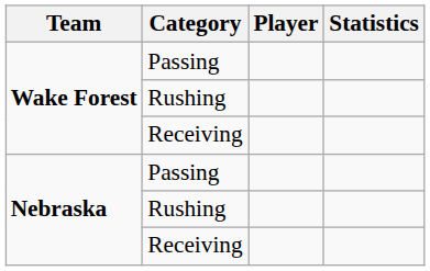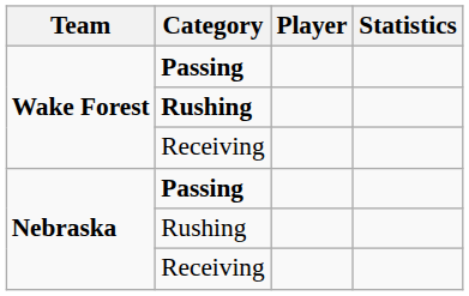Wake Forest / Passing | Category: normal -> bold
Wake Forest / Rushing | Category: normal -> bold
Nebraska / Passing | Category: normal -> bold
